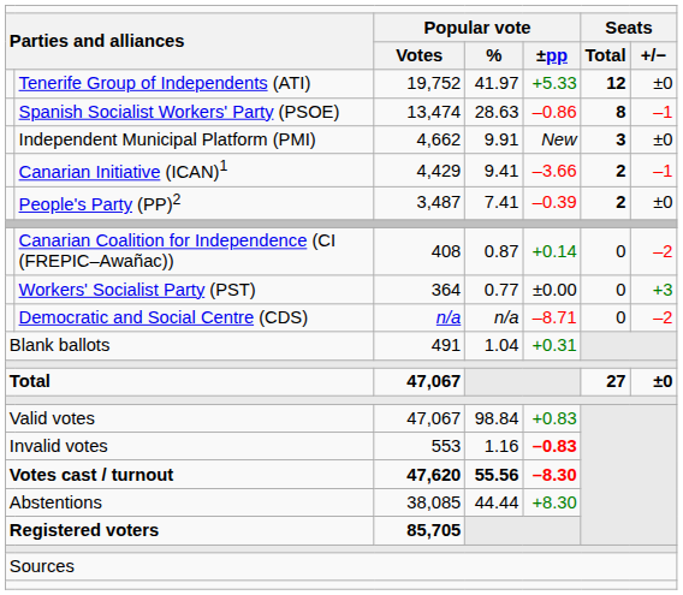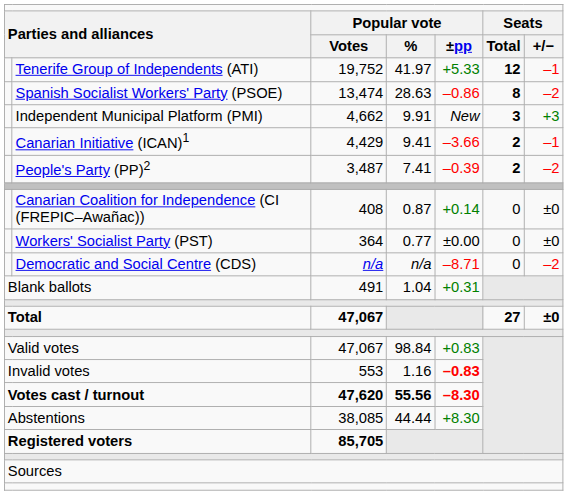Tenerife Group of Independents (ATI) | column 7: ±0 -> –1
Spanish Socialist Workers' Party (PSOE) | column 7: –1 -> –2
Independent Municipal Platform (PMI) | column 7: ±0 -> +3
People's Party (PP)2 | column 7: ±0 -> –2
Canarian Coalition for Independence (CI (FREPIC–Awañac)) | column 7: –2 -> ±0
Workers' Socialist Party (PST) | column 7: +3 -> ±0
